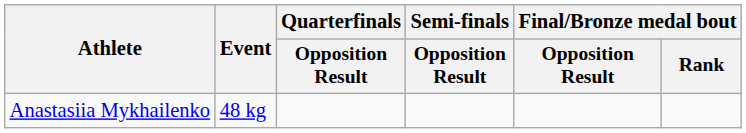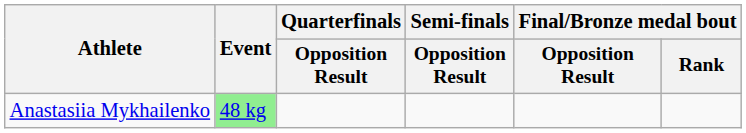Anastasiia Mykhailenko | Event: no background -> lightgreen background
